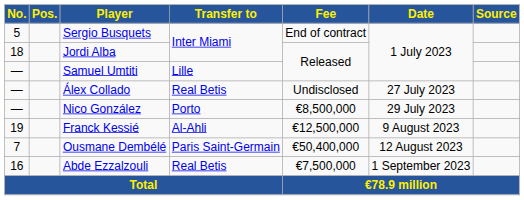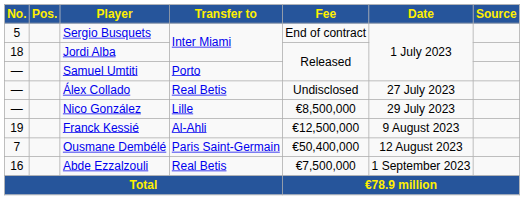Samuel Umtiti | Transfer to: Lille -> Porto
Nico González | Transfer to: Porto -> Lille
